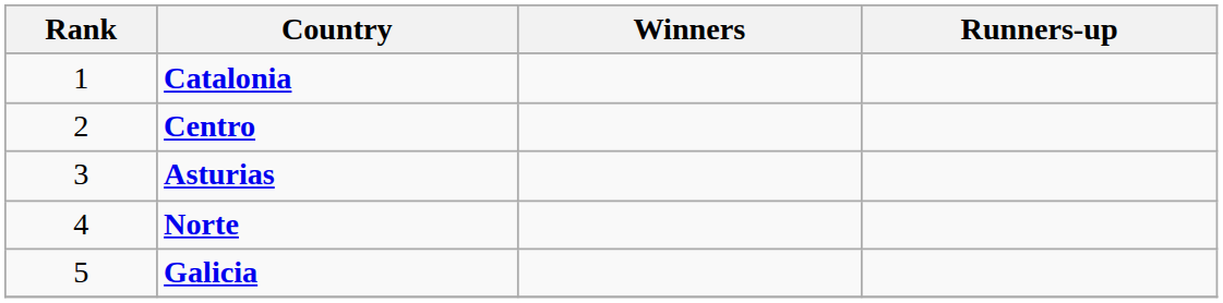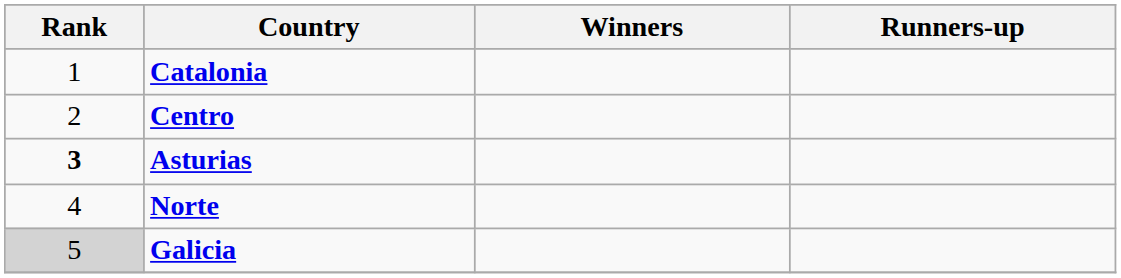Asturias | Rank: normal -> bold
Galicia | Rank: no background -> lightgrey background
